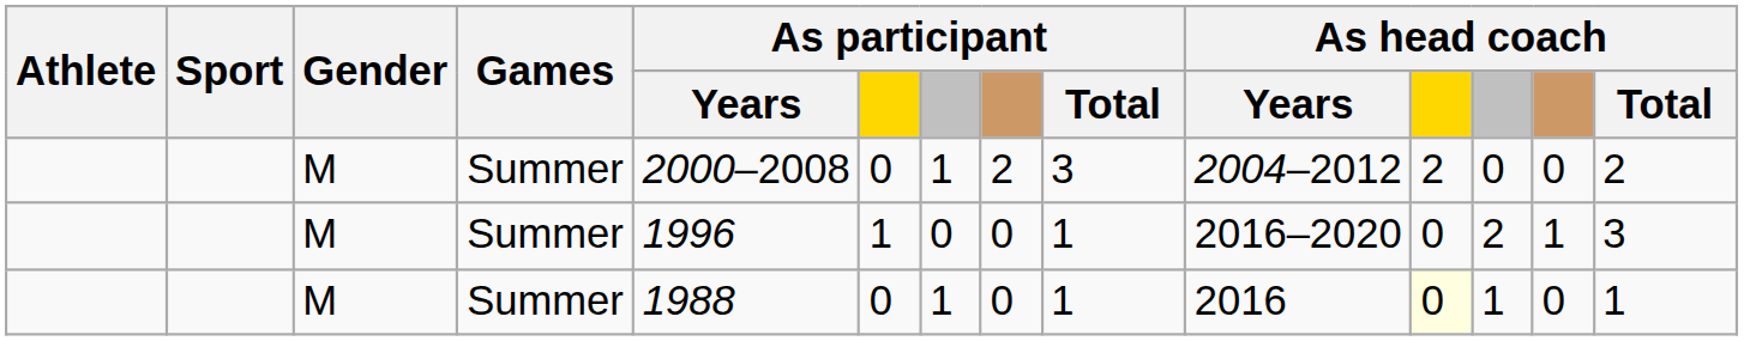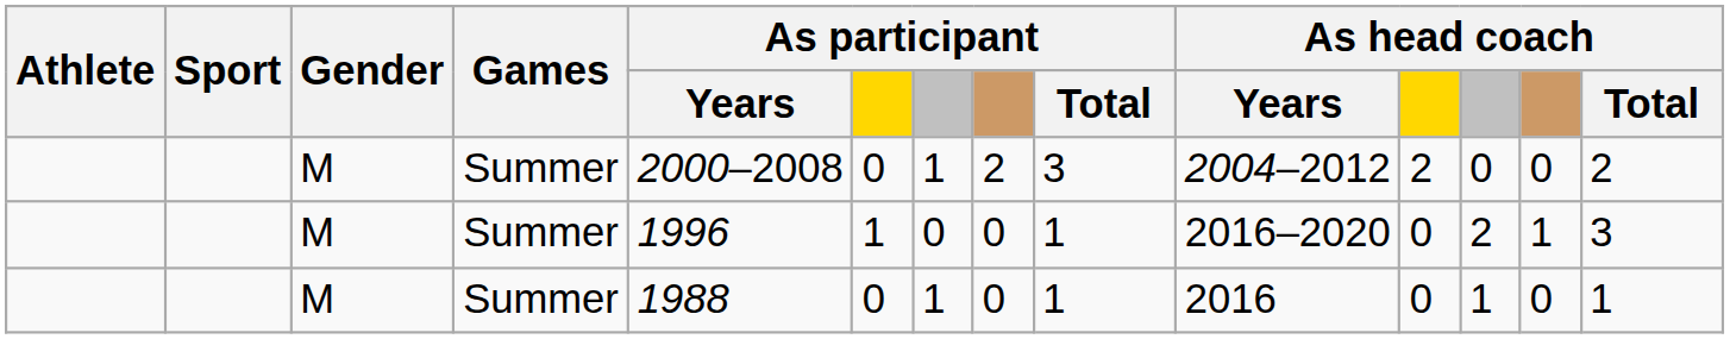row 5 | column 11: lightyellow background -> no background
